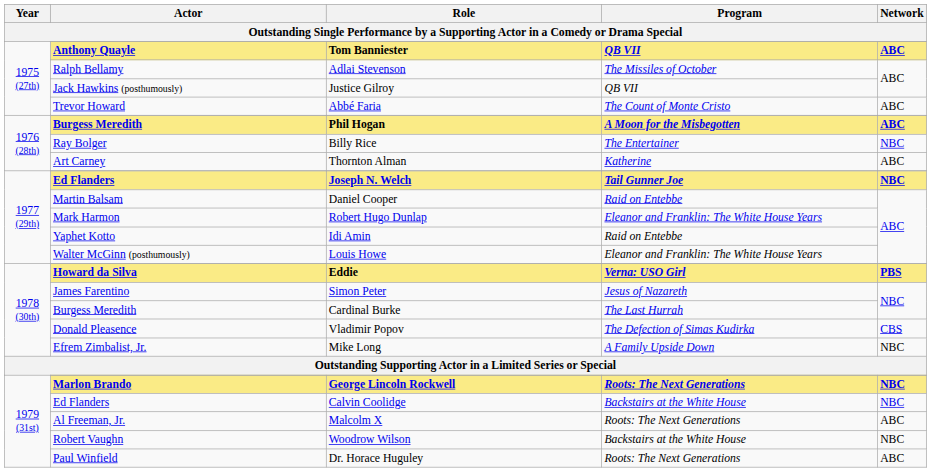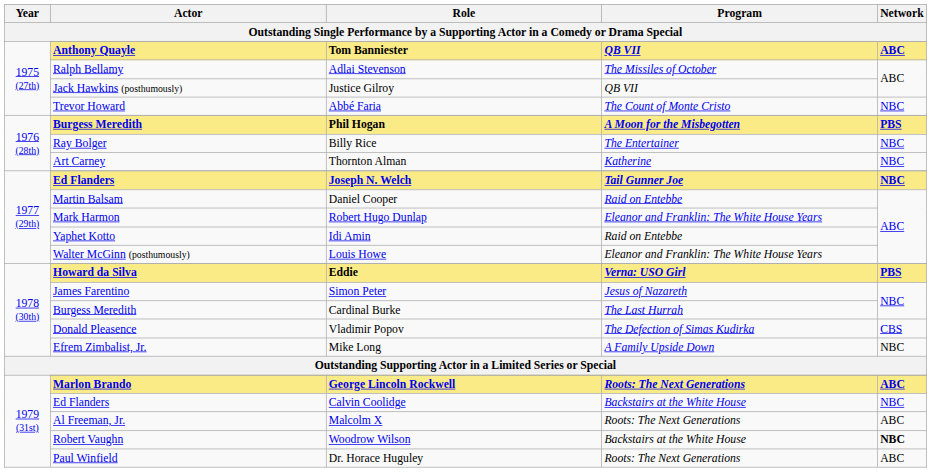Abbé Faria | Network: ABC -> NBC
Phil Hogan | Network: ABC -> PBS
Thornton Alman | Network: ABC -> NBC
George Lincoln Rockwell | Network: NBC -> ABC
Woodrow Wilson | Network: normal -> bold
